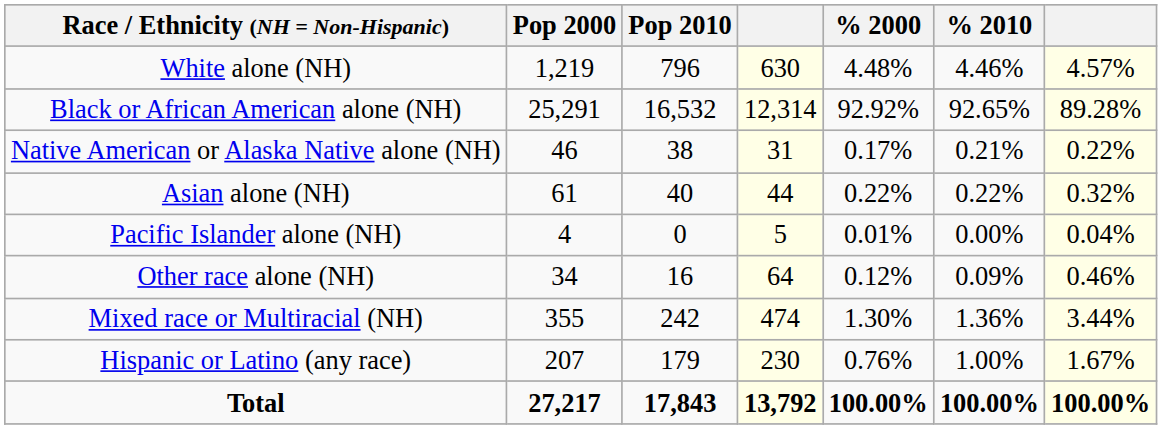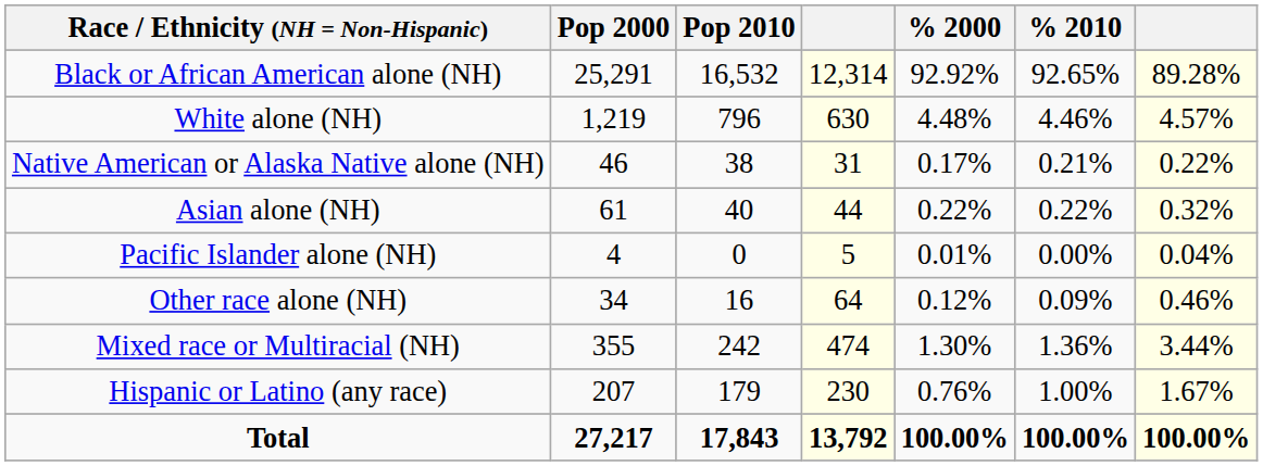rows swapped: White alone (NH) <-> Black or African American alone (NH)
